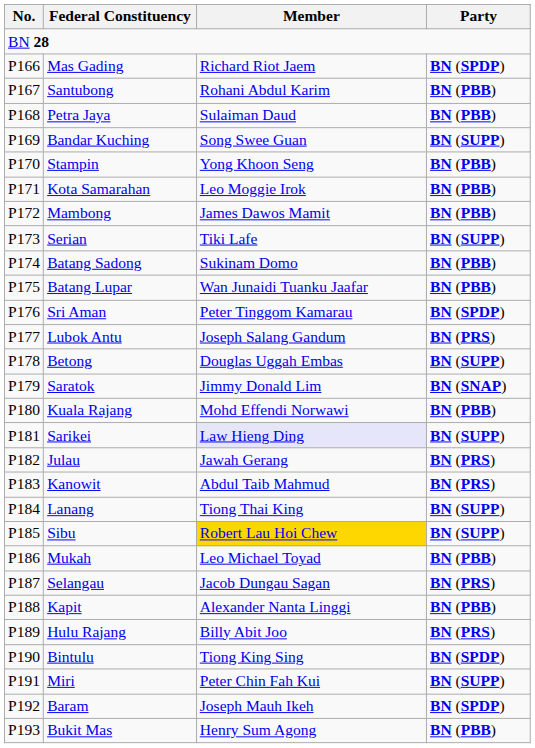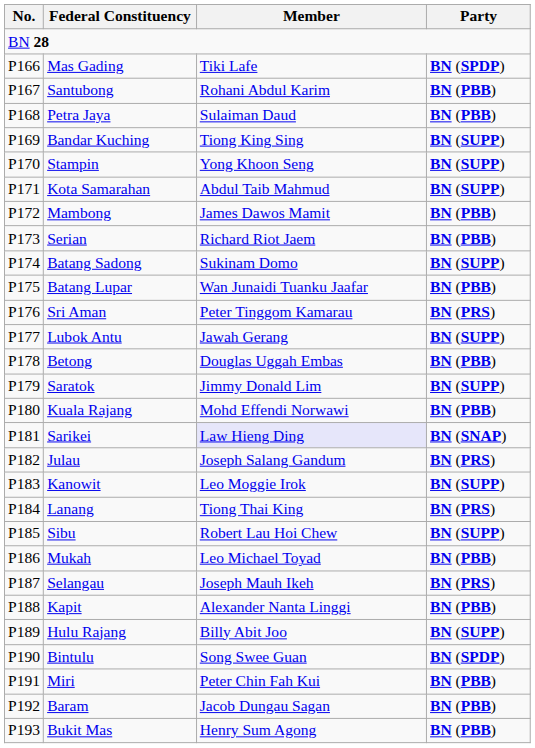Mas Gading | Member: Richard Riot Jaem -> Tiki Lafe
Bandar Kuching | Member: Song Swee Guan -> Tiong King Sing
Stampin | Party: BN (PBB) -> BN (SUPP)
Kota Samarahan | Member: Leo Moggie Irok -> Abdul Taib Mahmud
Kota Samarahan | Party: BN (PBB) -> BN (SUPP)
Serian | Member: Tiki Lafe -> Richard Riot Jaem
Serian | Party: BN (SUPP) -> BN (PBB)
Batang Sadong | Party: BN (PBB) -> BN (SUPP)
Sri Aman | Party: BN (SPDP) -> BN (PRS)
Lubok Antu | Member: Joseph Salang Gandum -> Jawah Gerang
Lubok Antu | Party: BN (PRS) -> BN (SUPP)
Betong | Party: BN (SUPP) -> BN (PBB)
Saratok | Party: BN (SNAP) -> BN (SUPP)
Sarikei | Party: BN (SUPP) -> BN (SNAP)
Julau | Member: Jawah Gerang -> Joseph Salang Gandum
Kanowit | Member: Abdul Taib Mahmud -> Leo Moggie Irok
Kanowit | Party: BN (PRS) -> BN (SUPP)
Lanang | Party: BN (SUPP) -> BN (PRS)
Sibu | Member: gold background -> no background
Selangau | Member: Jacob Dungau Sagan -> Joseph Mauh Ikeh
Hulu Rajang | Party: BN (PRS) -> BN (SUPP)
Bintulu | Member: Tiong King Sing -> Song Swee Guan
Miri | Party: BN (SUPP) -> BN (PBB)
Baram | Member: Joseph Mauh Ikeh -> Jacob Dungau Sagan
Baram | Party: BN (SPDP) -> BN (PBB)
